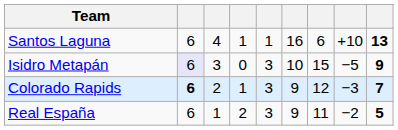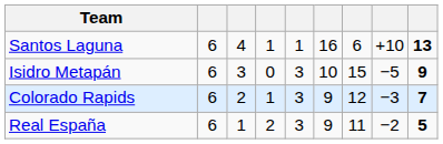Isidro Metapán | column 2: lavender background -> no background
Colorado Rapids | column 2: bold -> normal
